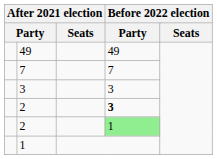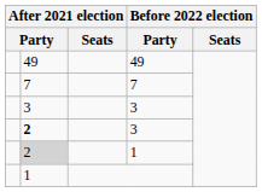2 / 3 | column 2: normal -> bold
2 / 3 | column 4: bold -> normal
2 / 1 | column 2: no background -> lightgrey background
2 / 1 | column 4: lightgreen background -> no background
